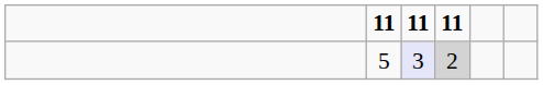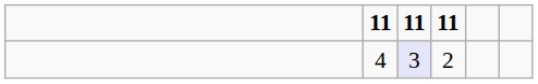row 2 | column 2: 5 -> 4
row 2 | column 4: lightgrey background -> no background
